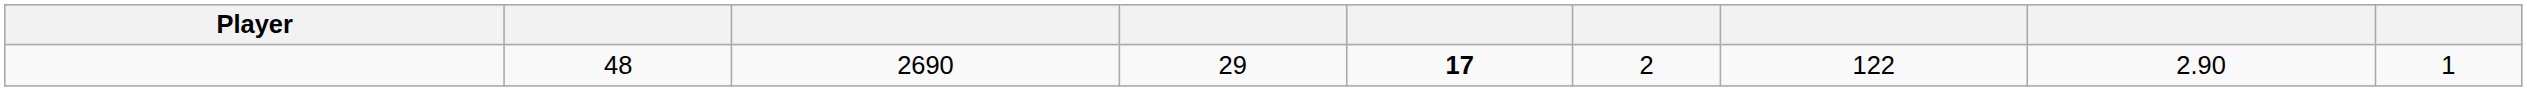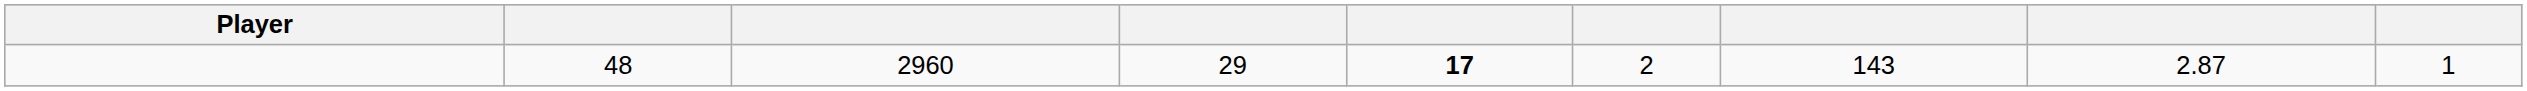row 2 | column 3: 2690 -> 2960
row 2 | column 7: 122 -> 143
row 2 | column 8: 2.90 -> 2.87
